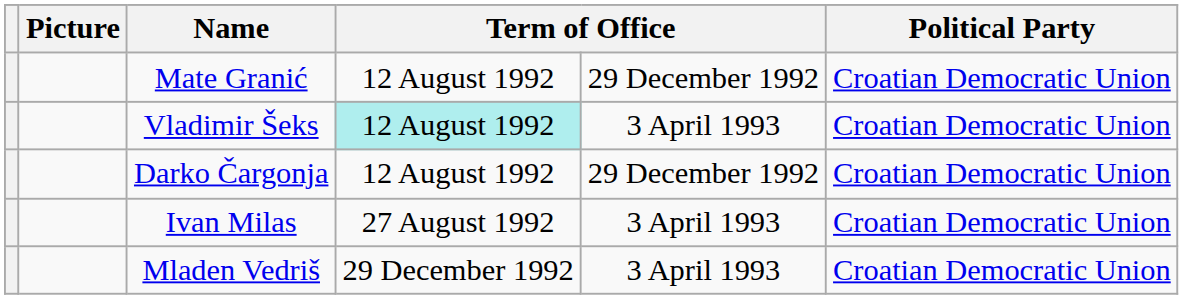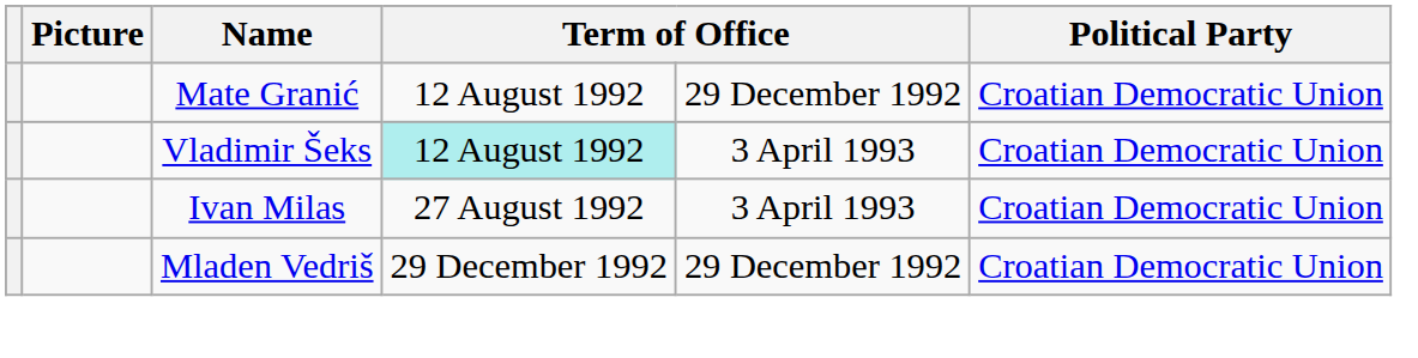- row: Darko Čargonja | 12 August 1992 | 29 December 1992 | Croatian Democratic Union
Mladen Vedriš | column 5: 3 April 1993 -> 29 December 1992
